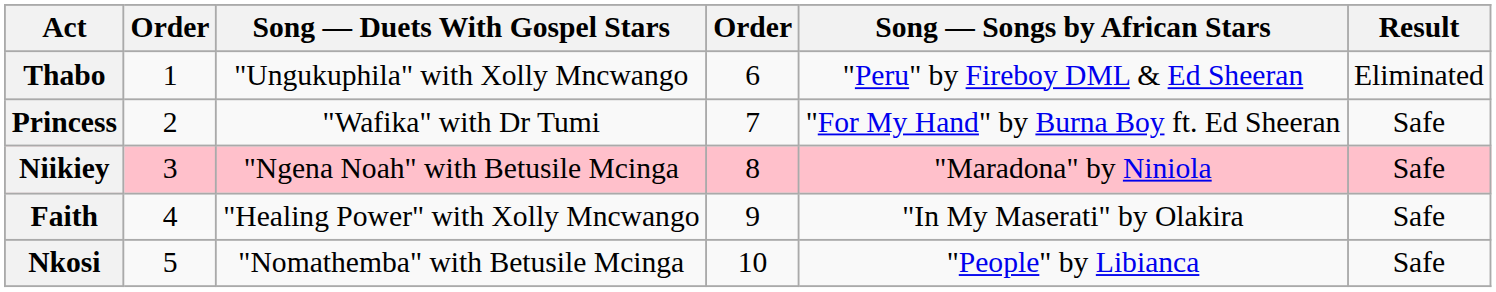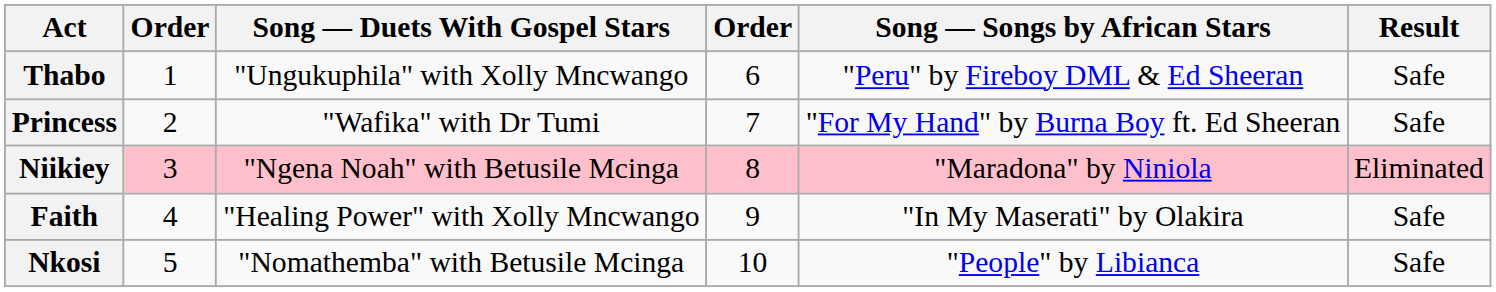Thabo | Result: Eliminated -> Safe
Niikiey | Result: Safe -> Eliminated
